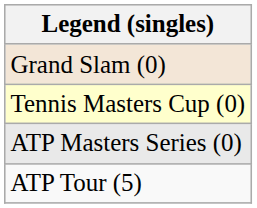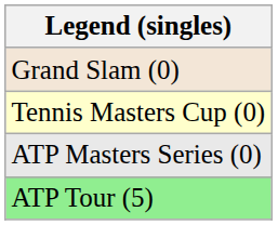row 5 | column 1: no background -> lightgreen background
